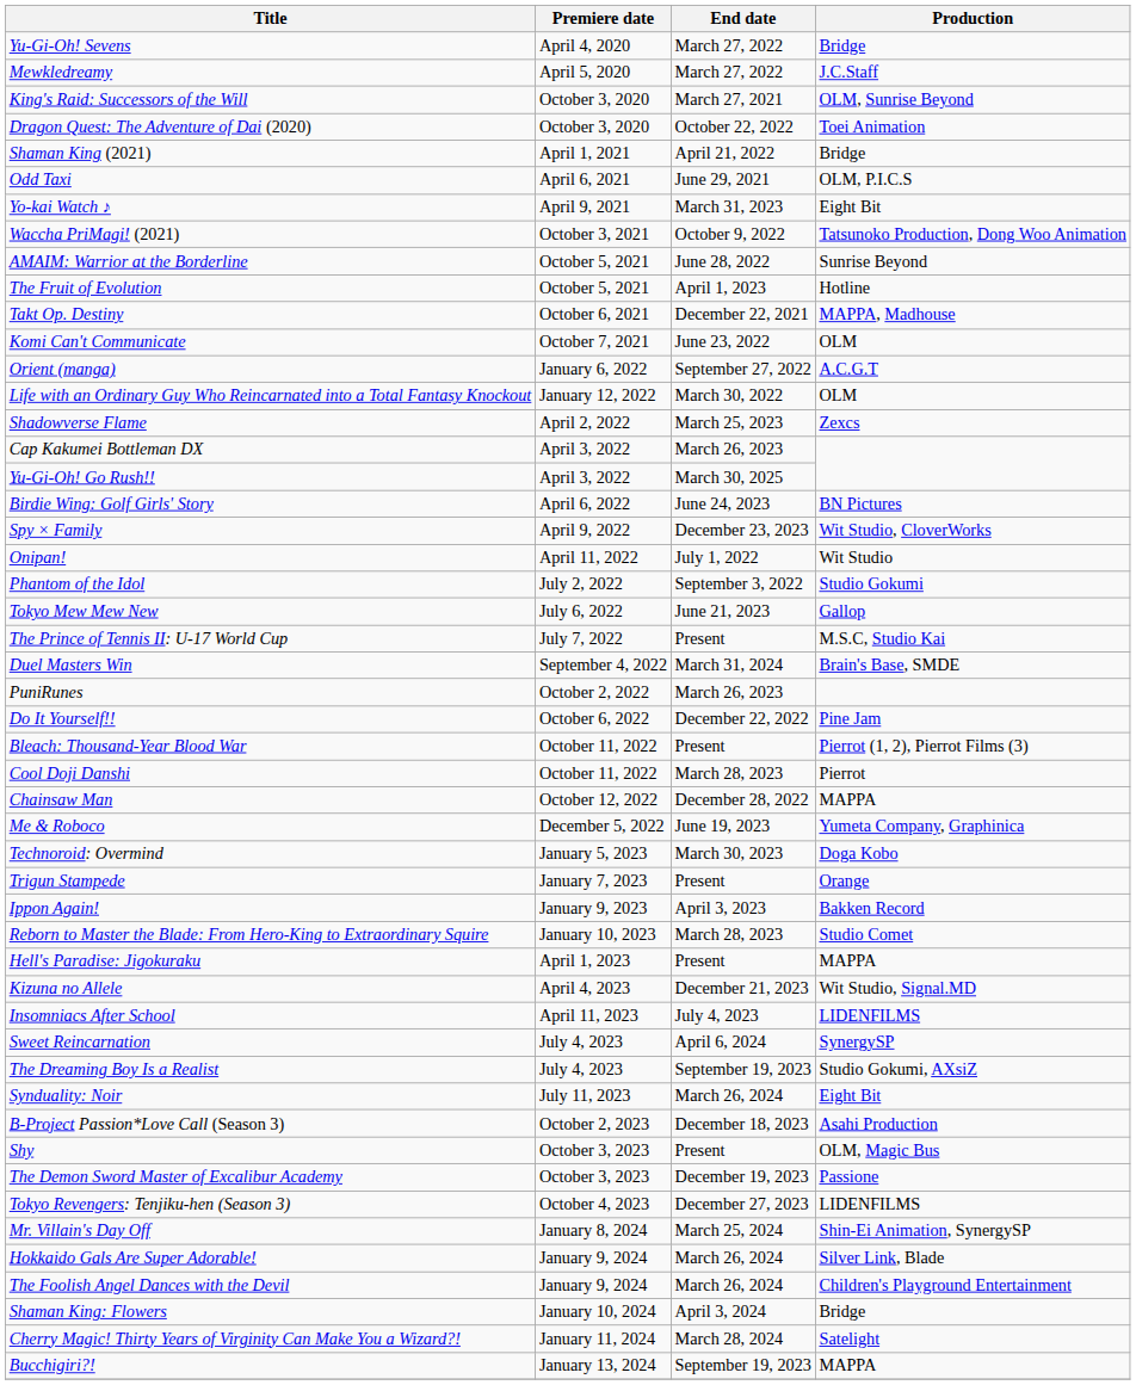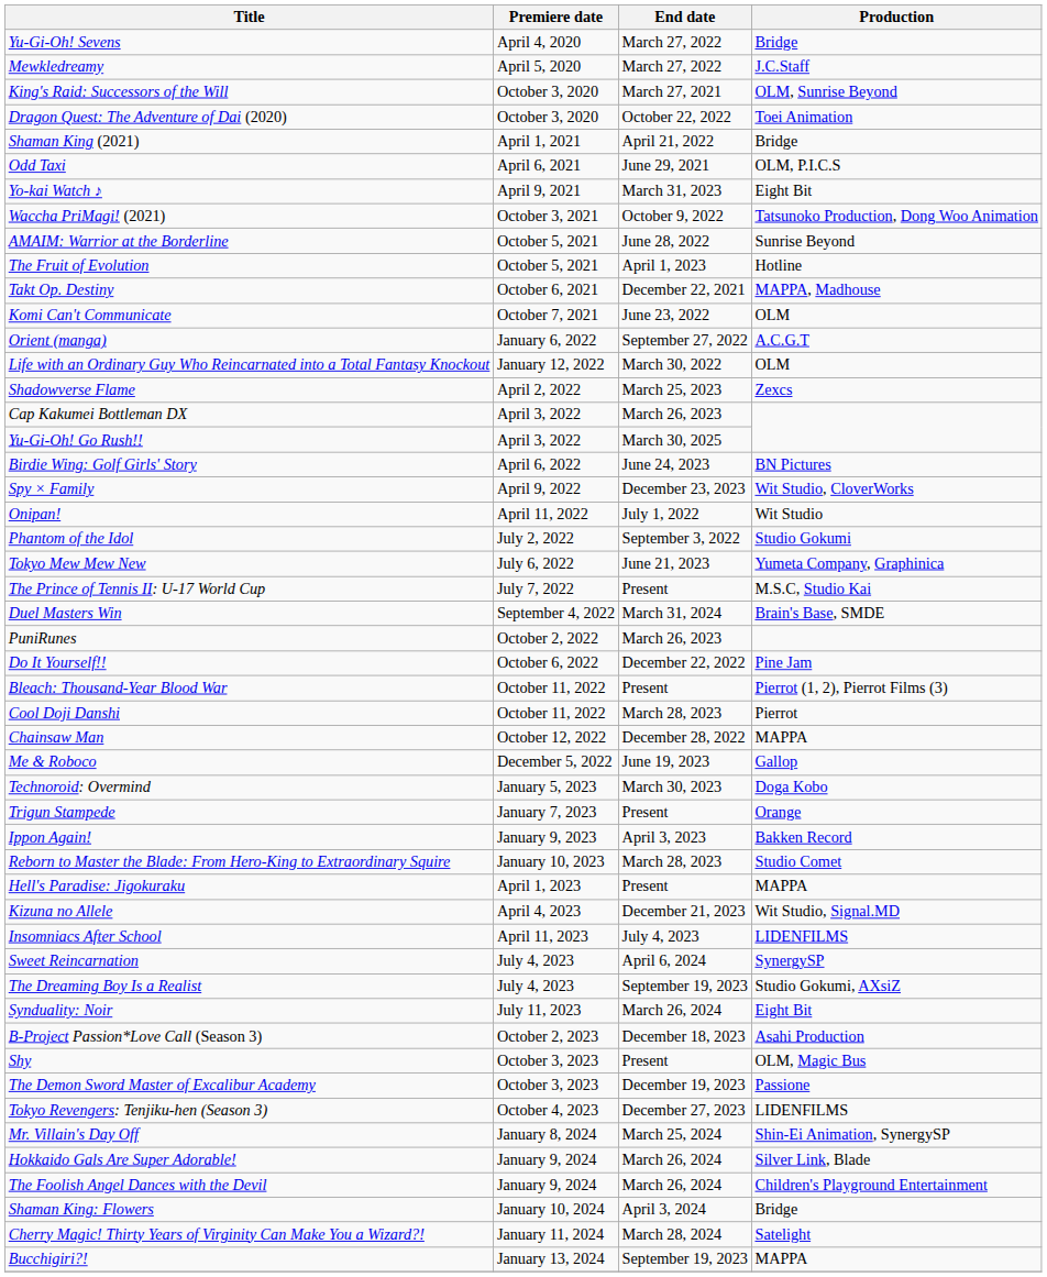Tokyo Mew Mew New | Production: Gallop -> Yumeta Company, Graphinica
Me & Roboco | Production: Yumeta Company, Graphinica -> Gallop
